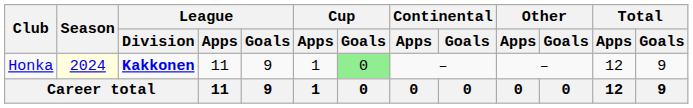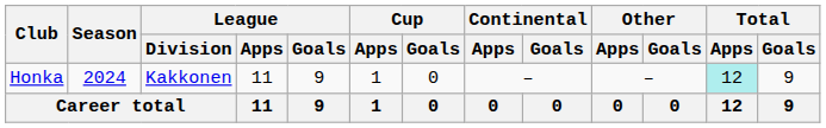Honka | Season: lightyellow background -> no background
Honka | League / Division: bold -> normal
Honka | Cup / Goals: lightgreen background -> no background
Honka | Total / Apps: no background -> paleturquoise background
